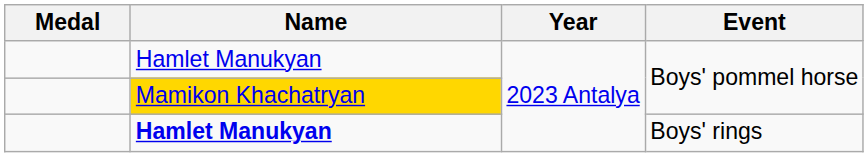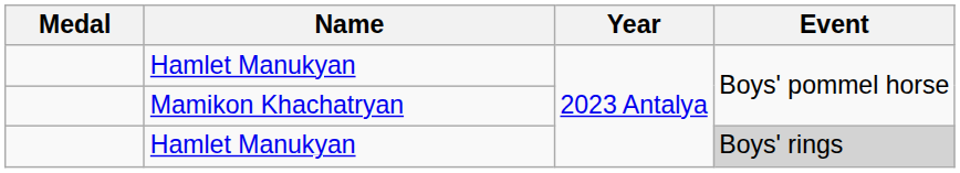Mamikon Khachatryan | Name: gold background -> no background
Hamlet Manukyan / Boys' rings | Name: bold -> normal
Hamlet Manukyan / Boys' rings | Event: no background -> lightgrey background
